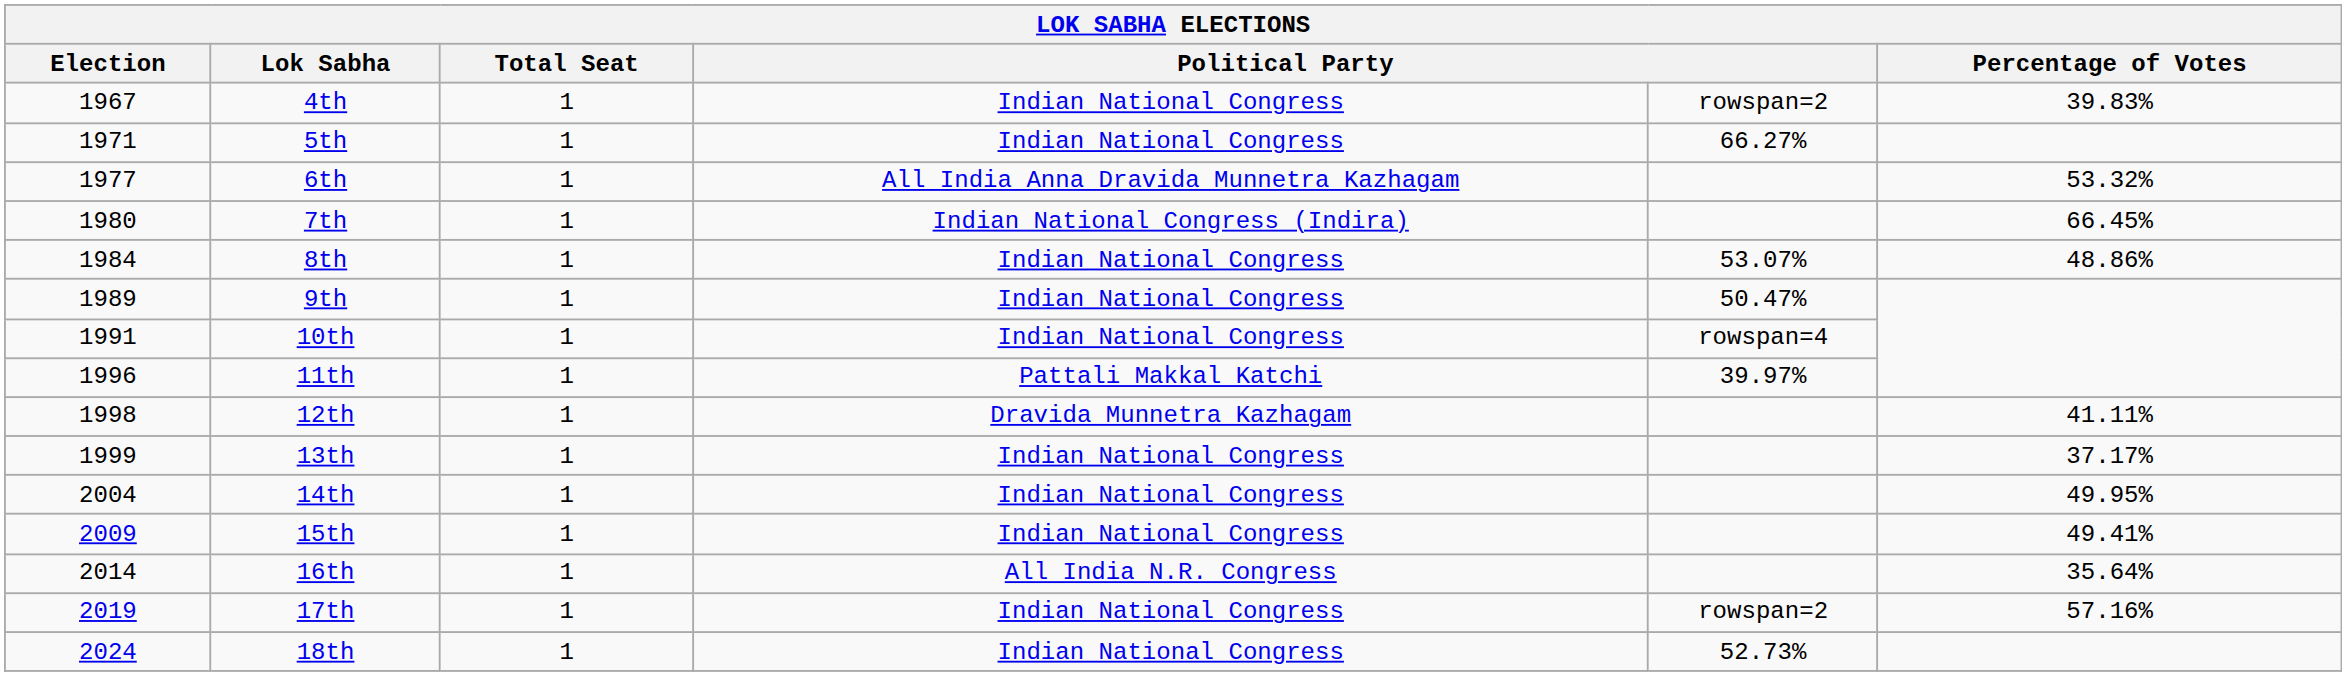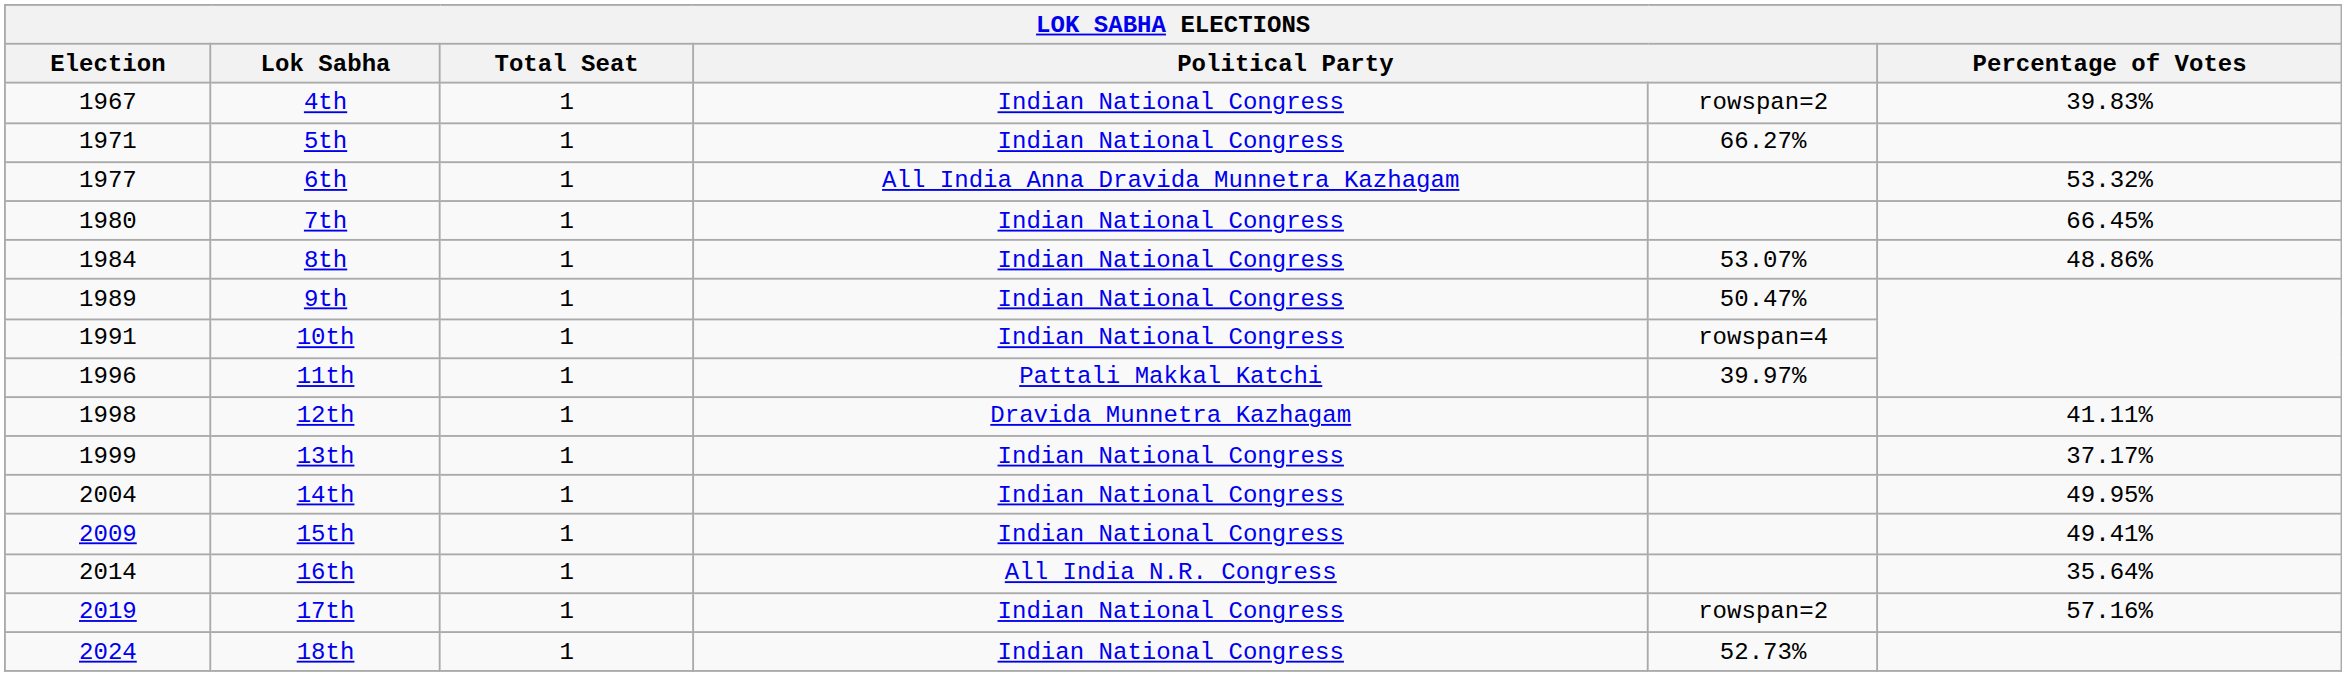7th | column 4: Indian National Congress (Indira) -> Indian National Congress
